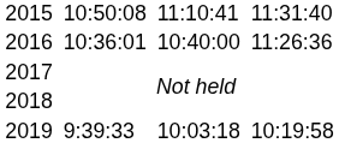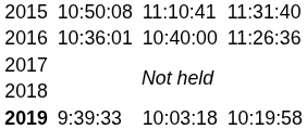2019 | column 1: normal -> bold
